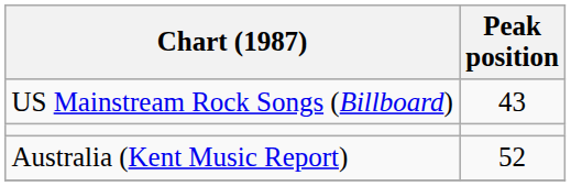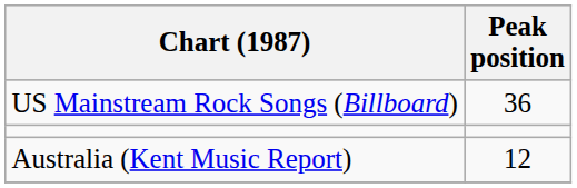row 2 | Peak position: 43 -> 36
row 4 | Peak position: 52 -> 12
